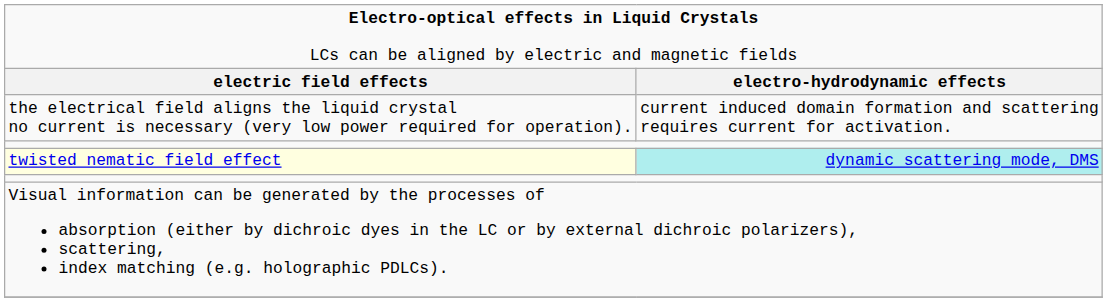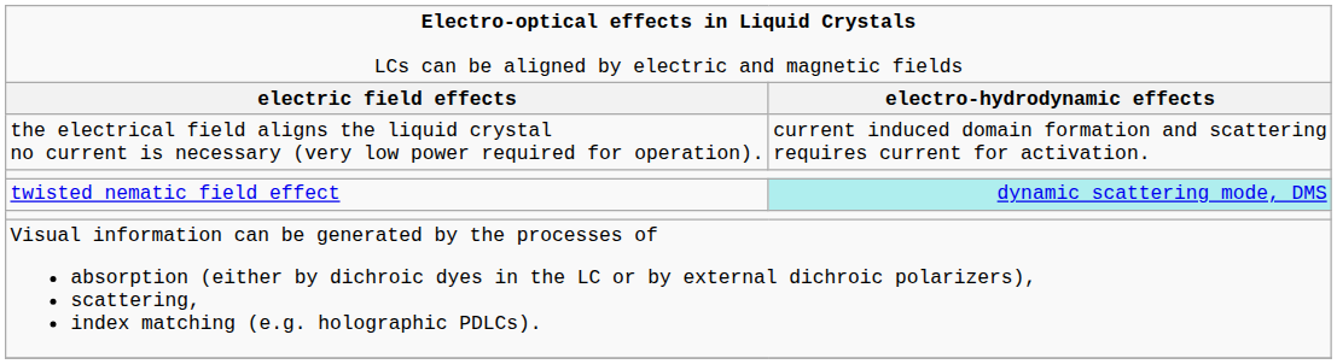row 5 | column 1: lightyellow background -> no background
